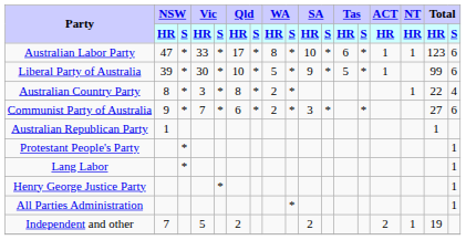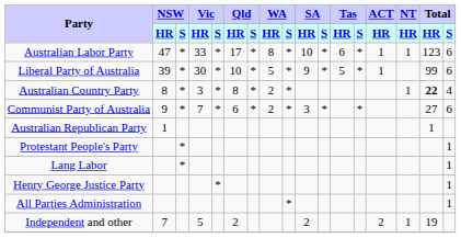Australian Country Party | Total / HR: normal -> bold
